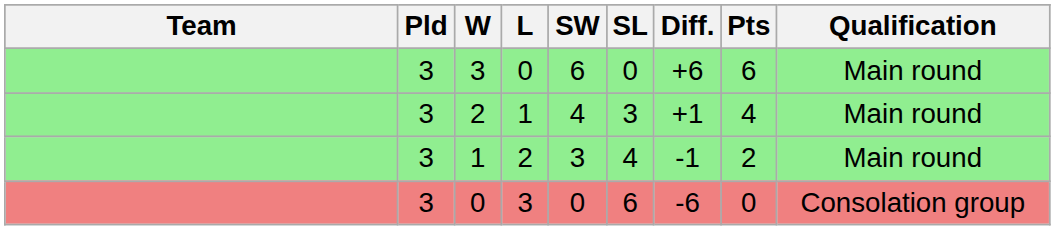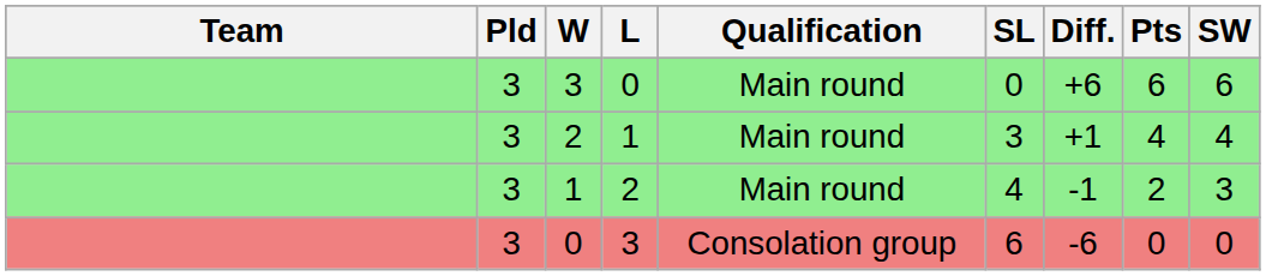columns swapped: SW <-> Qualification
